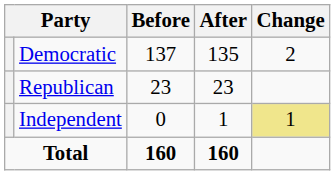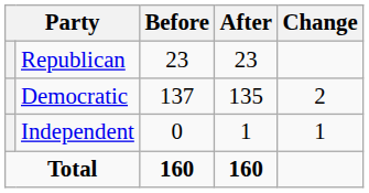rows swapped: Democratic <-> Republican
Independent | Change: khaki background -> no background
